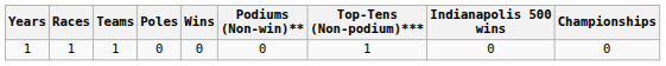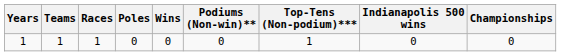columns swapped: Teams <-> Races
